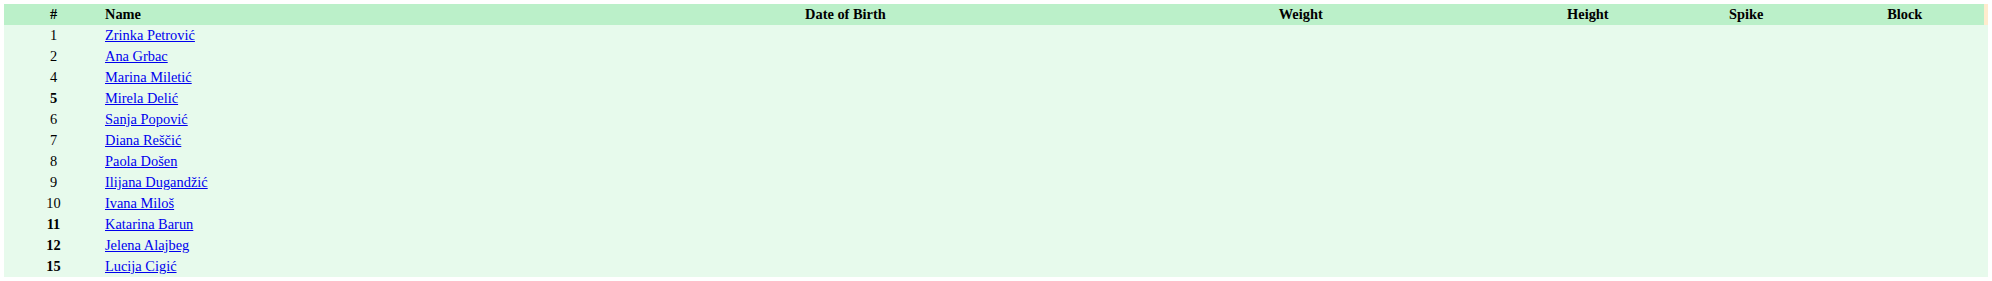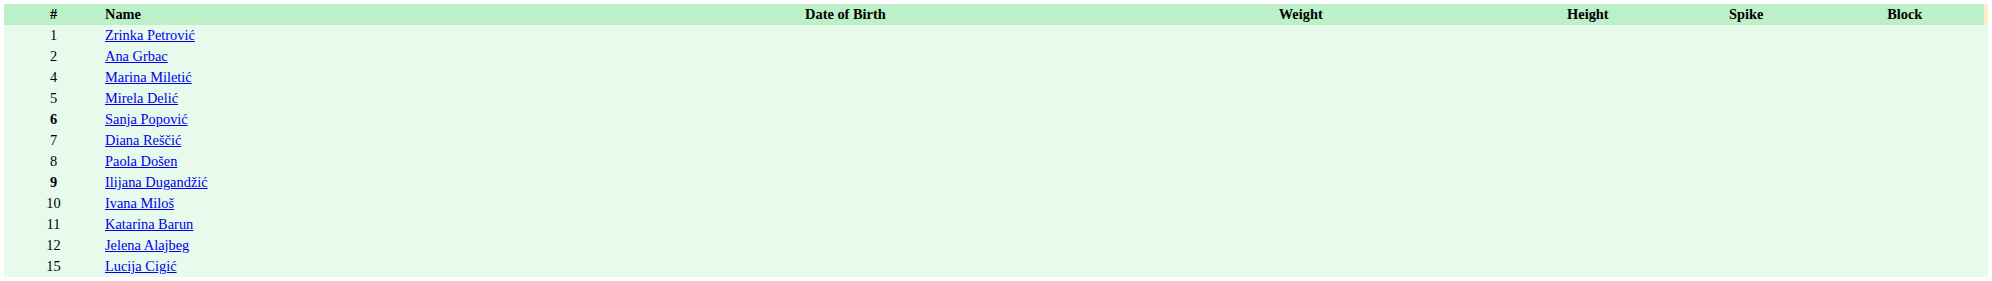Mirela Delić | #: bold -> normal
Sanja Popović | #: normal -> bold
Ilijana Dugandžić | #: normal -> bold
Katarina Barun | #: bold -> normal
Jelena Alajbeg | #: bold -> normal
Lucija Cigić | #: bold -> normal
